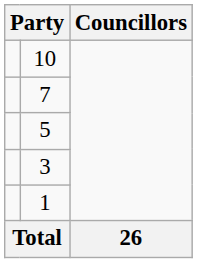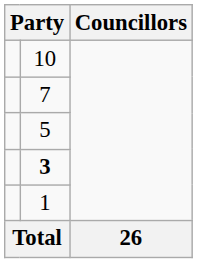3 | column 2: normal -> bold
